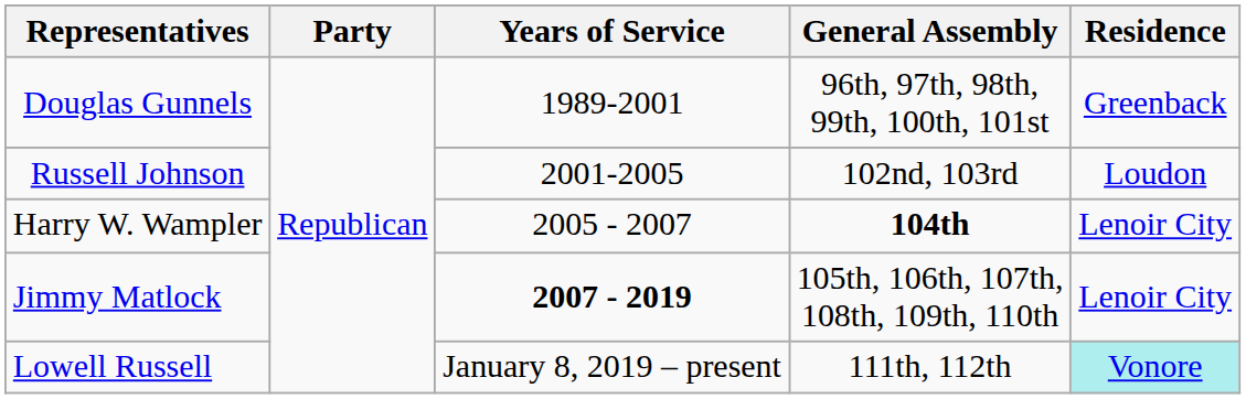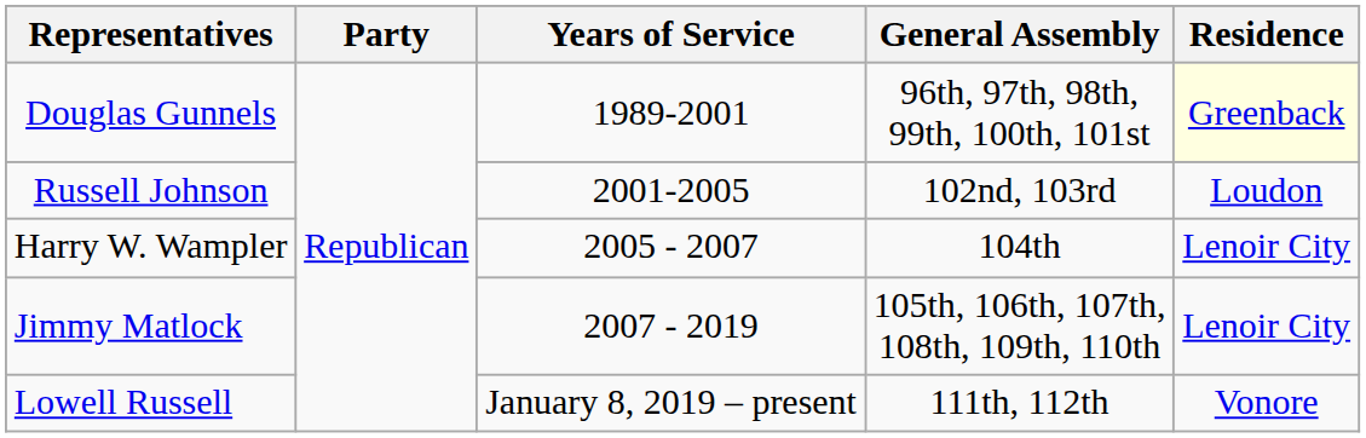Douglas Gunnels | Residence: no background -> lightyellow background
Harry W. Wampler | General Assembly: bold -> normal
Jimmy Matlock | Years of Service: bold -> normal
Lowell Russell | Residence: paleturquoise background -> no background
